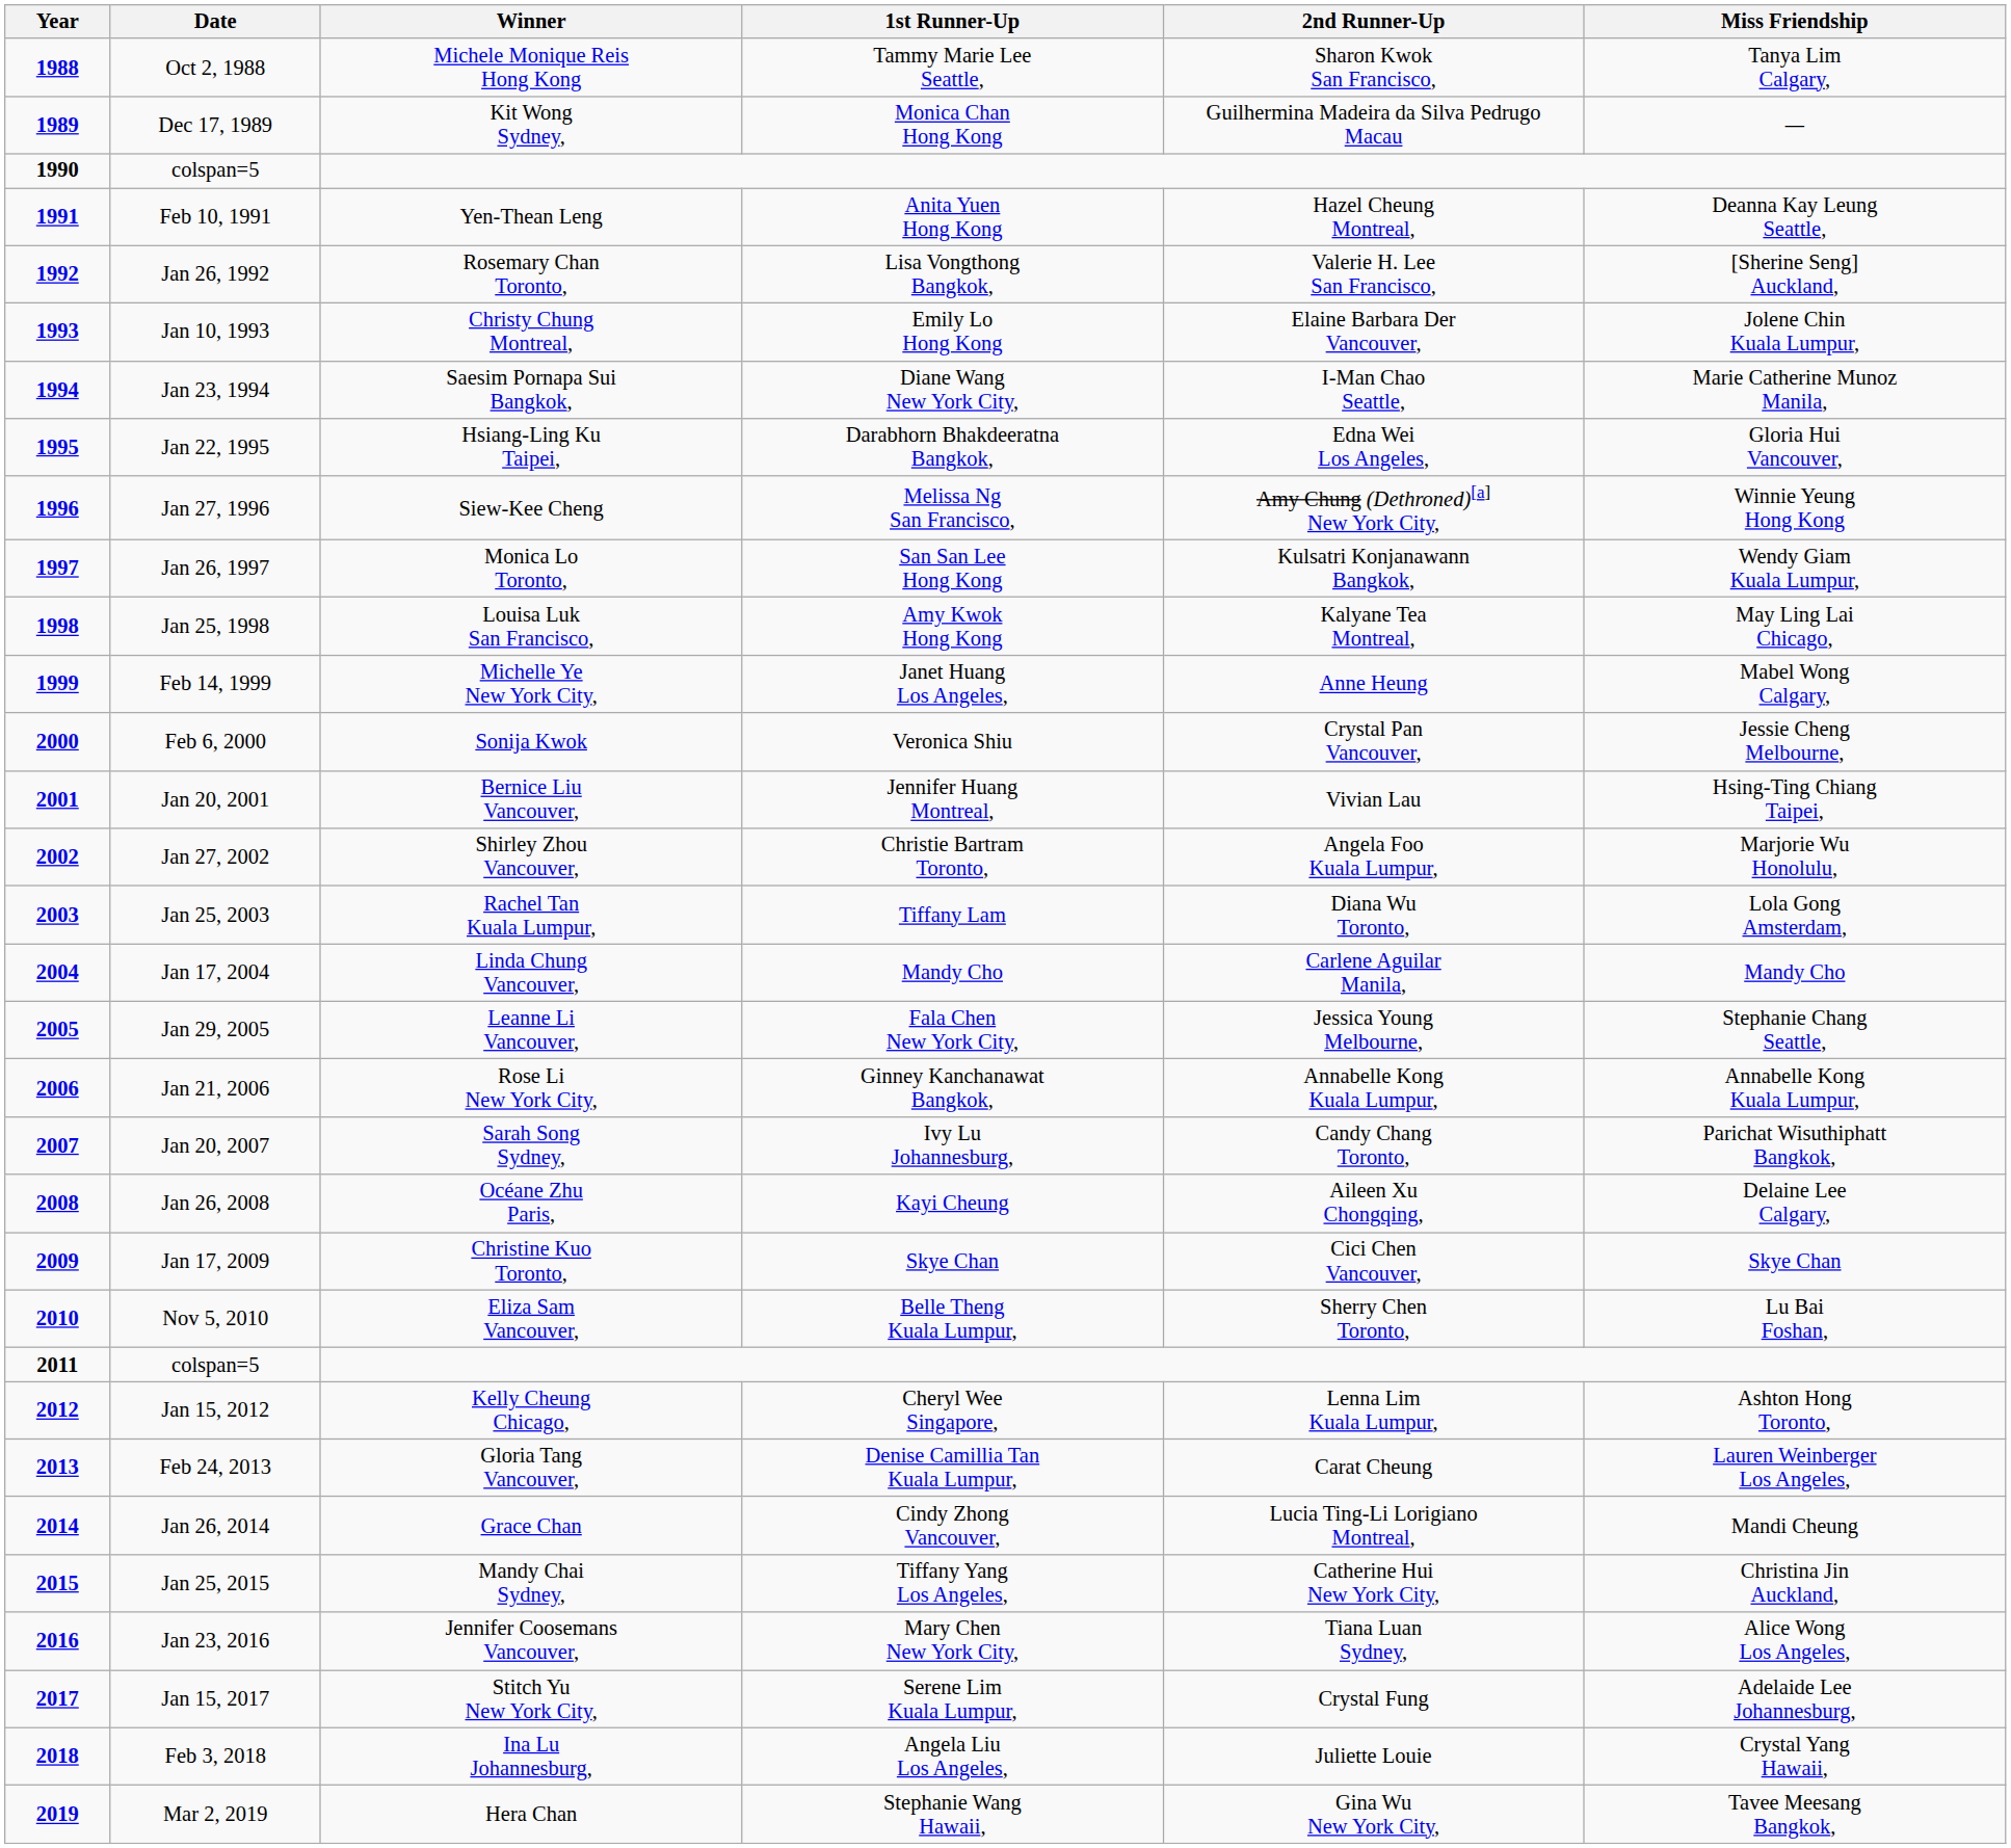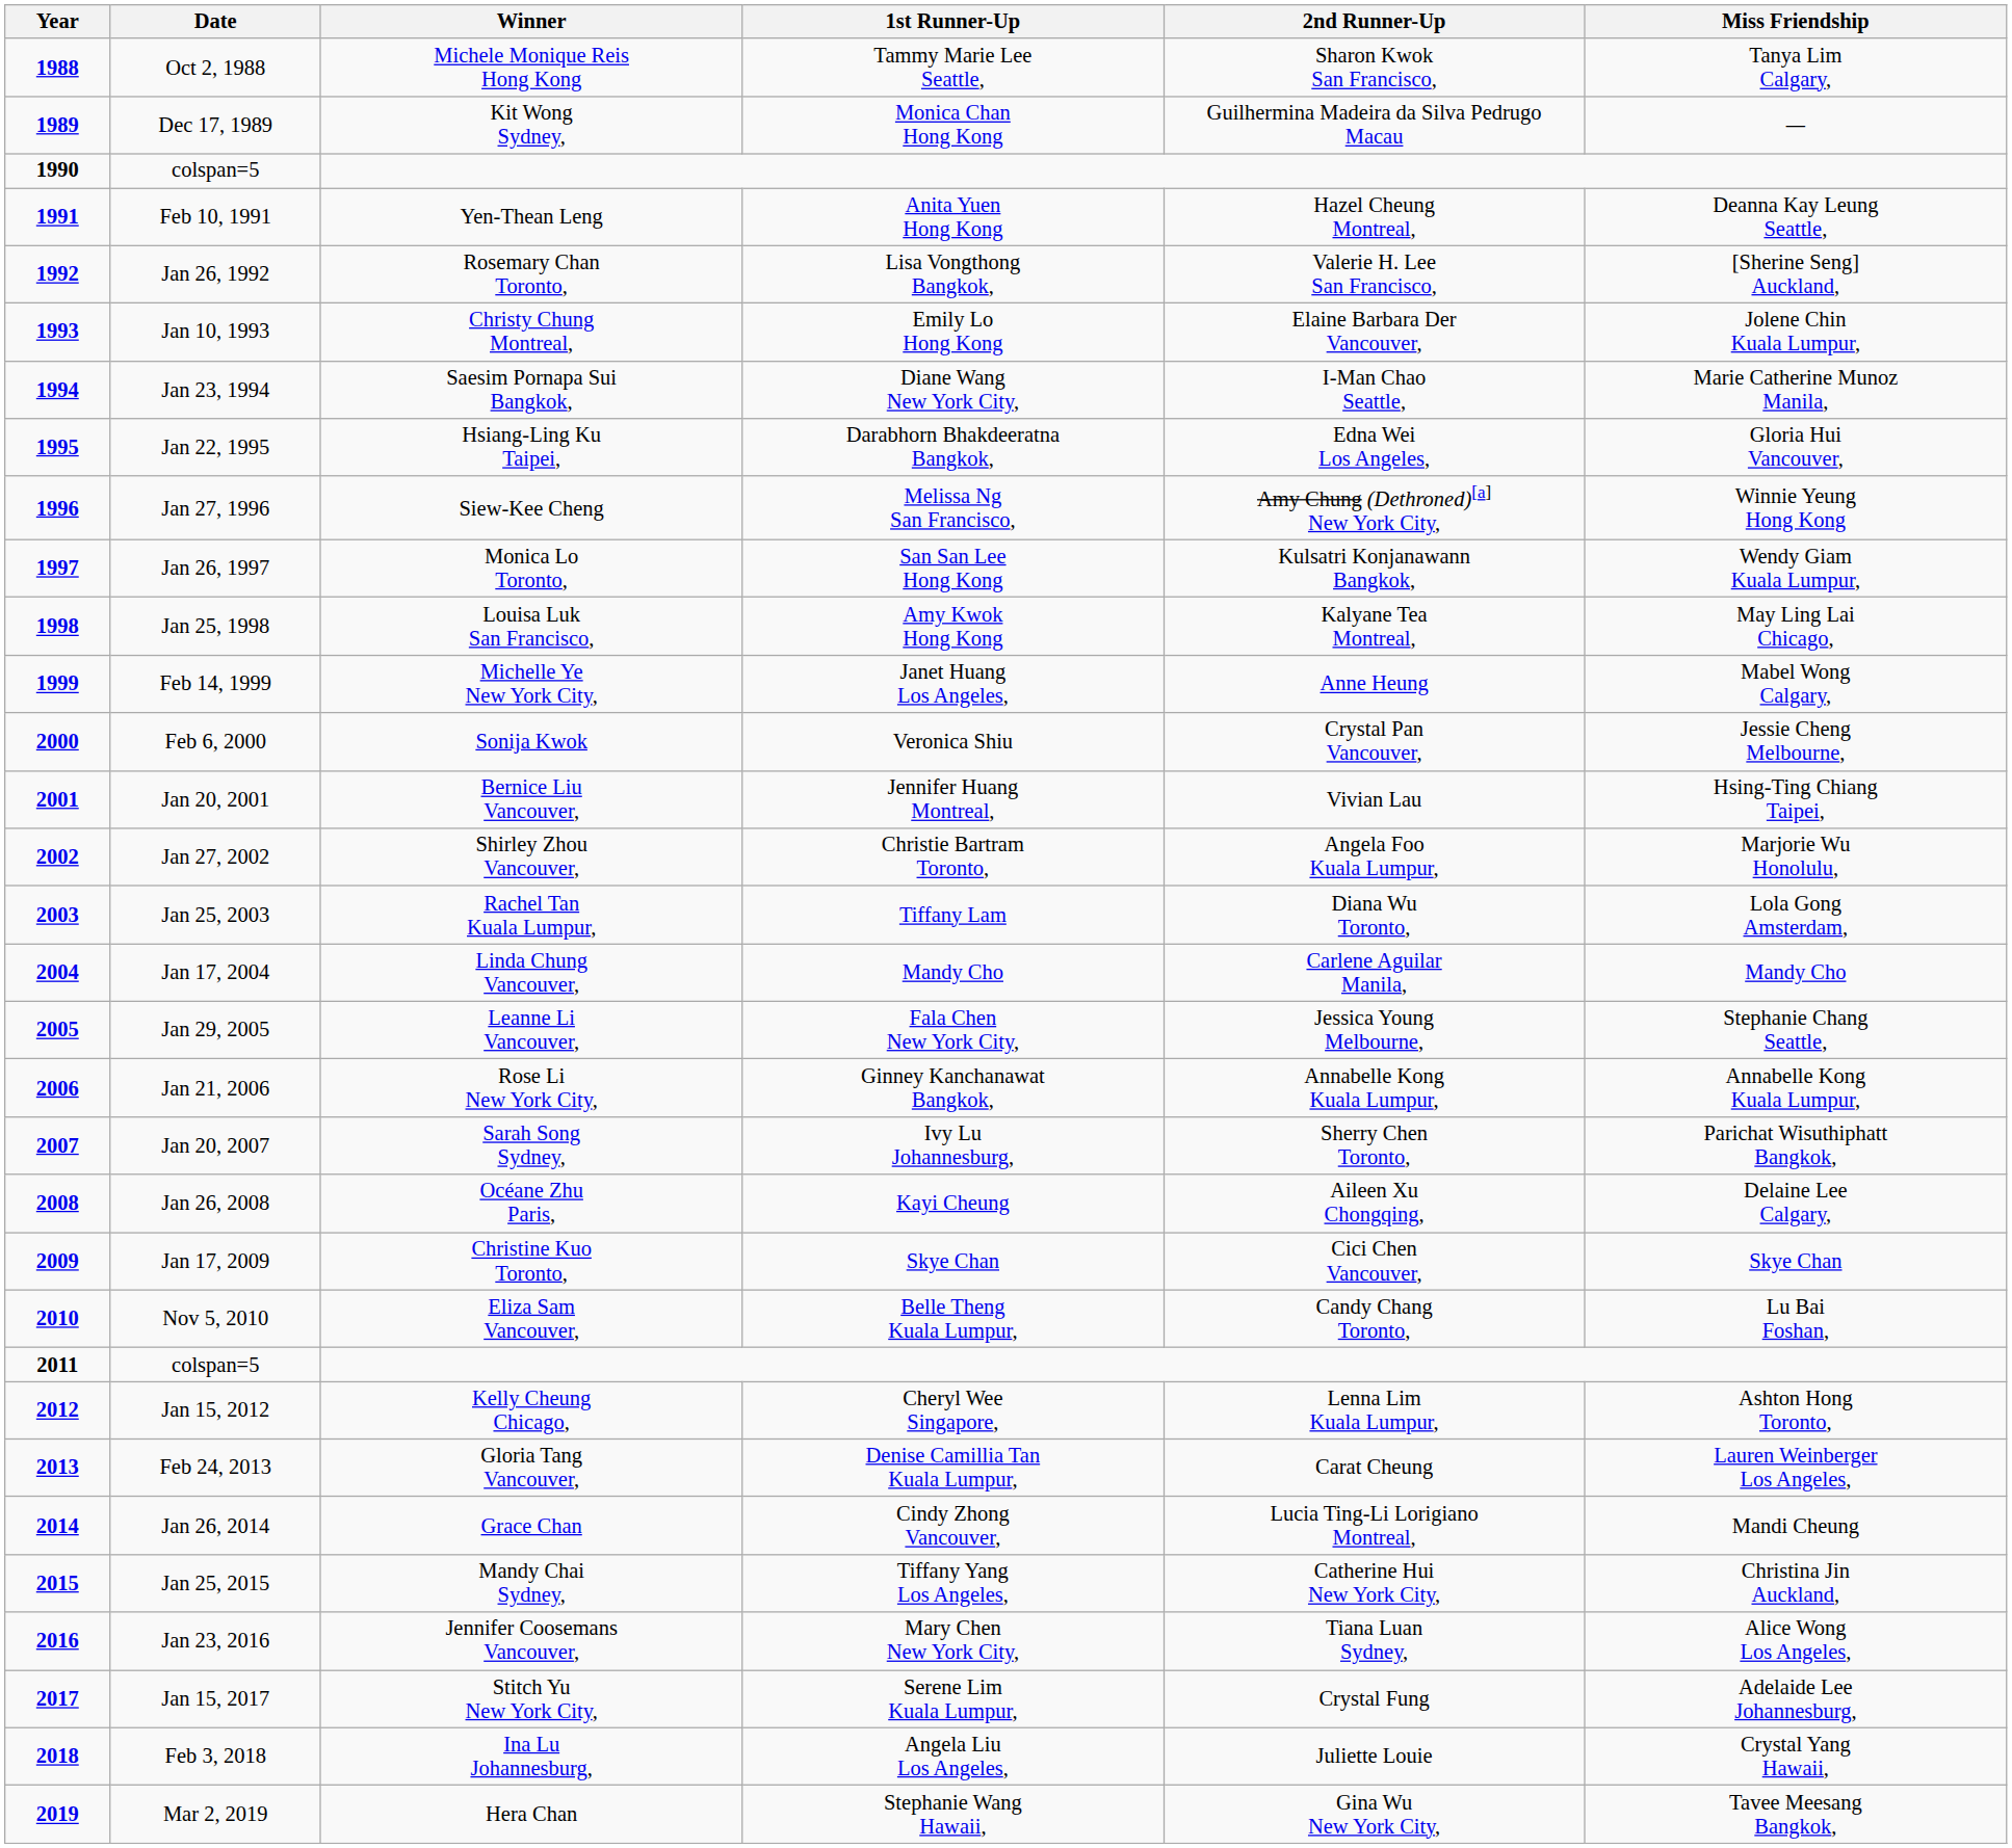Jan 20, 2007 | 2nd Runner-Up: Candy Chang Toronto, -> Sherry Chen Toronto,
Nov 5, 2010 | 2nd Runner-Up: Sherry Chen Toronto, -> Candy Chang Toronto,
